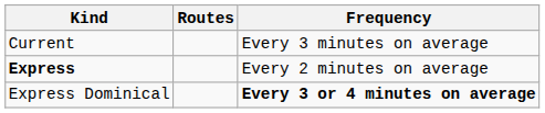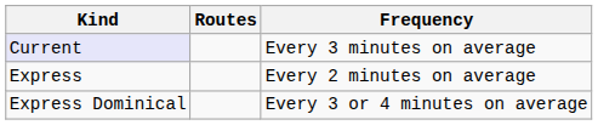row 2 | Kind: no background -> lavender background
row 3 | Kind: bold -> normal
row 4 | Frequency: bold -> normal
